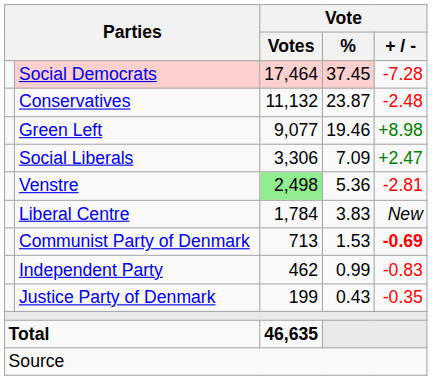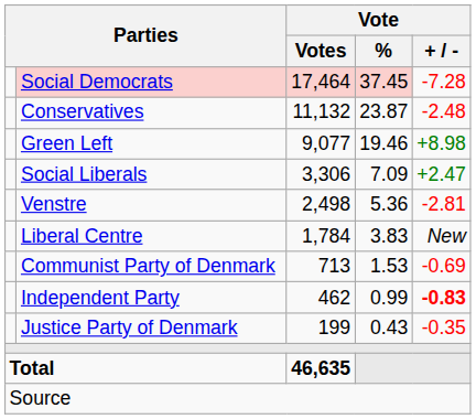Venstre | Vote / Votes: lightgreen background -> no background
Communist Party of Denmark | Vote / + / -: bold -> normal
Independent Party | Vote / + / -: normal -> bold
